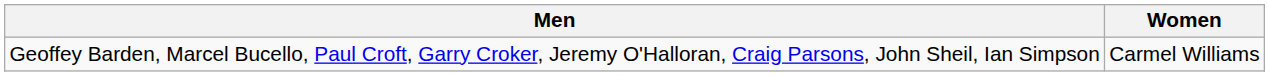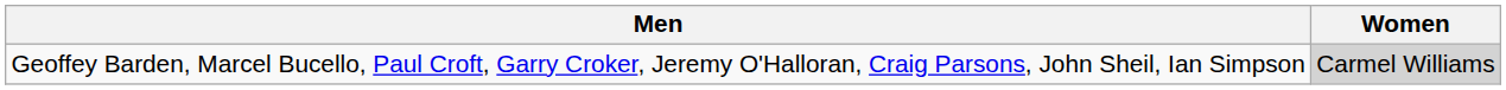row 2 | Women: no background -> lightgrey background
